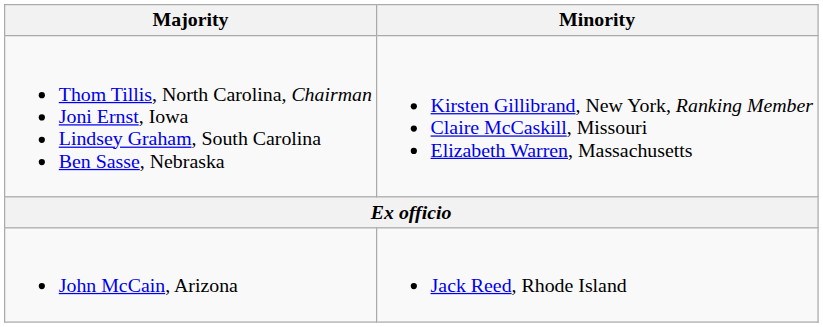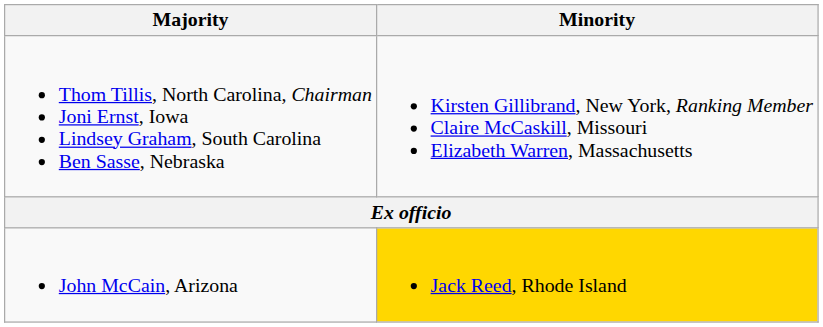John McCain, Arizona | Minority: no background -> gold background
